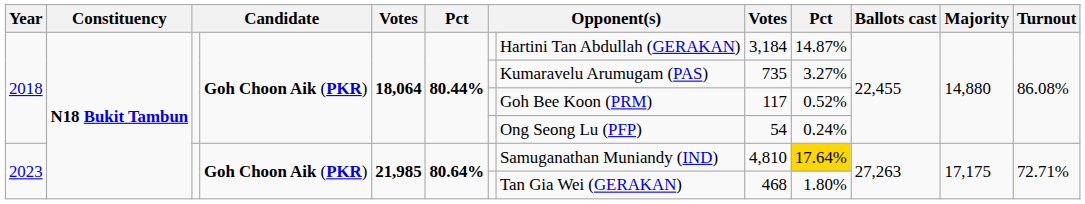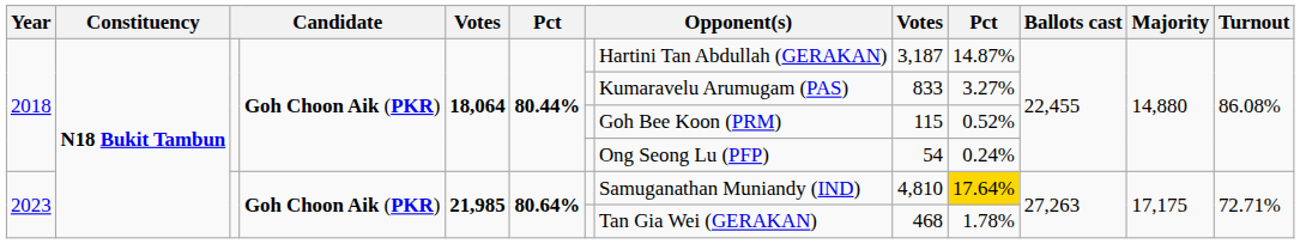row 2 | column 9: 3,184 -> 3,187
row 3 | column 9: 735 -> 833
row 4 | column 9: 117 -> 115
row 7 | column 10: 1.80% -> 1.78%
